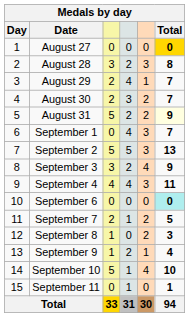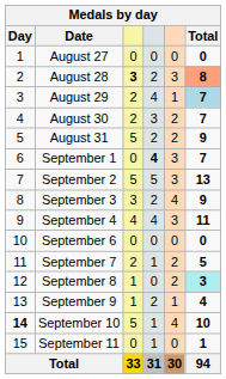August 27 | Total: gold background -> no background
August 28 | column 3: normal -> bold
August 28 | Total: no background -> lightsalmon background
August 29 | Total: no background -> lightblue background
August 31 | Total: lightyellow background -> no background
September 1 | column 4: normal -> bold
September 6 | Total: paleturquoise background -> no background
September 8 | Total: no background -> paleturquoise background
September 10 | Day: normal -> bold
